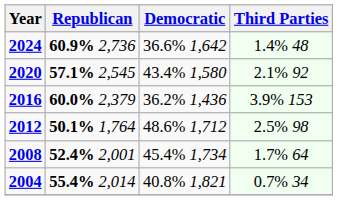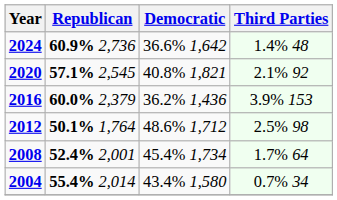2020 | Democratic: 43.4% 1,580 -> 40.8% 1,821
2004 | Democratic: 40.8% 1,821 -> 43.4% 1,580
